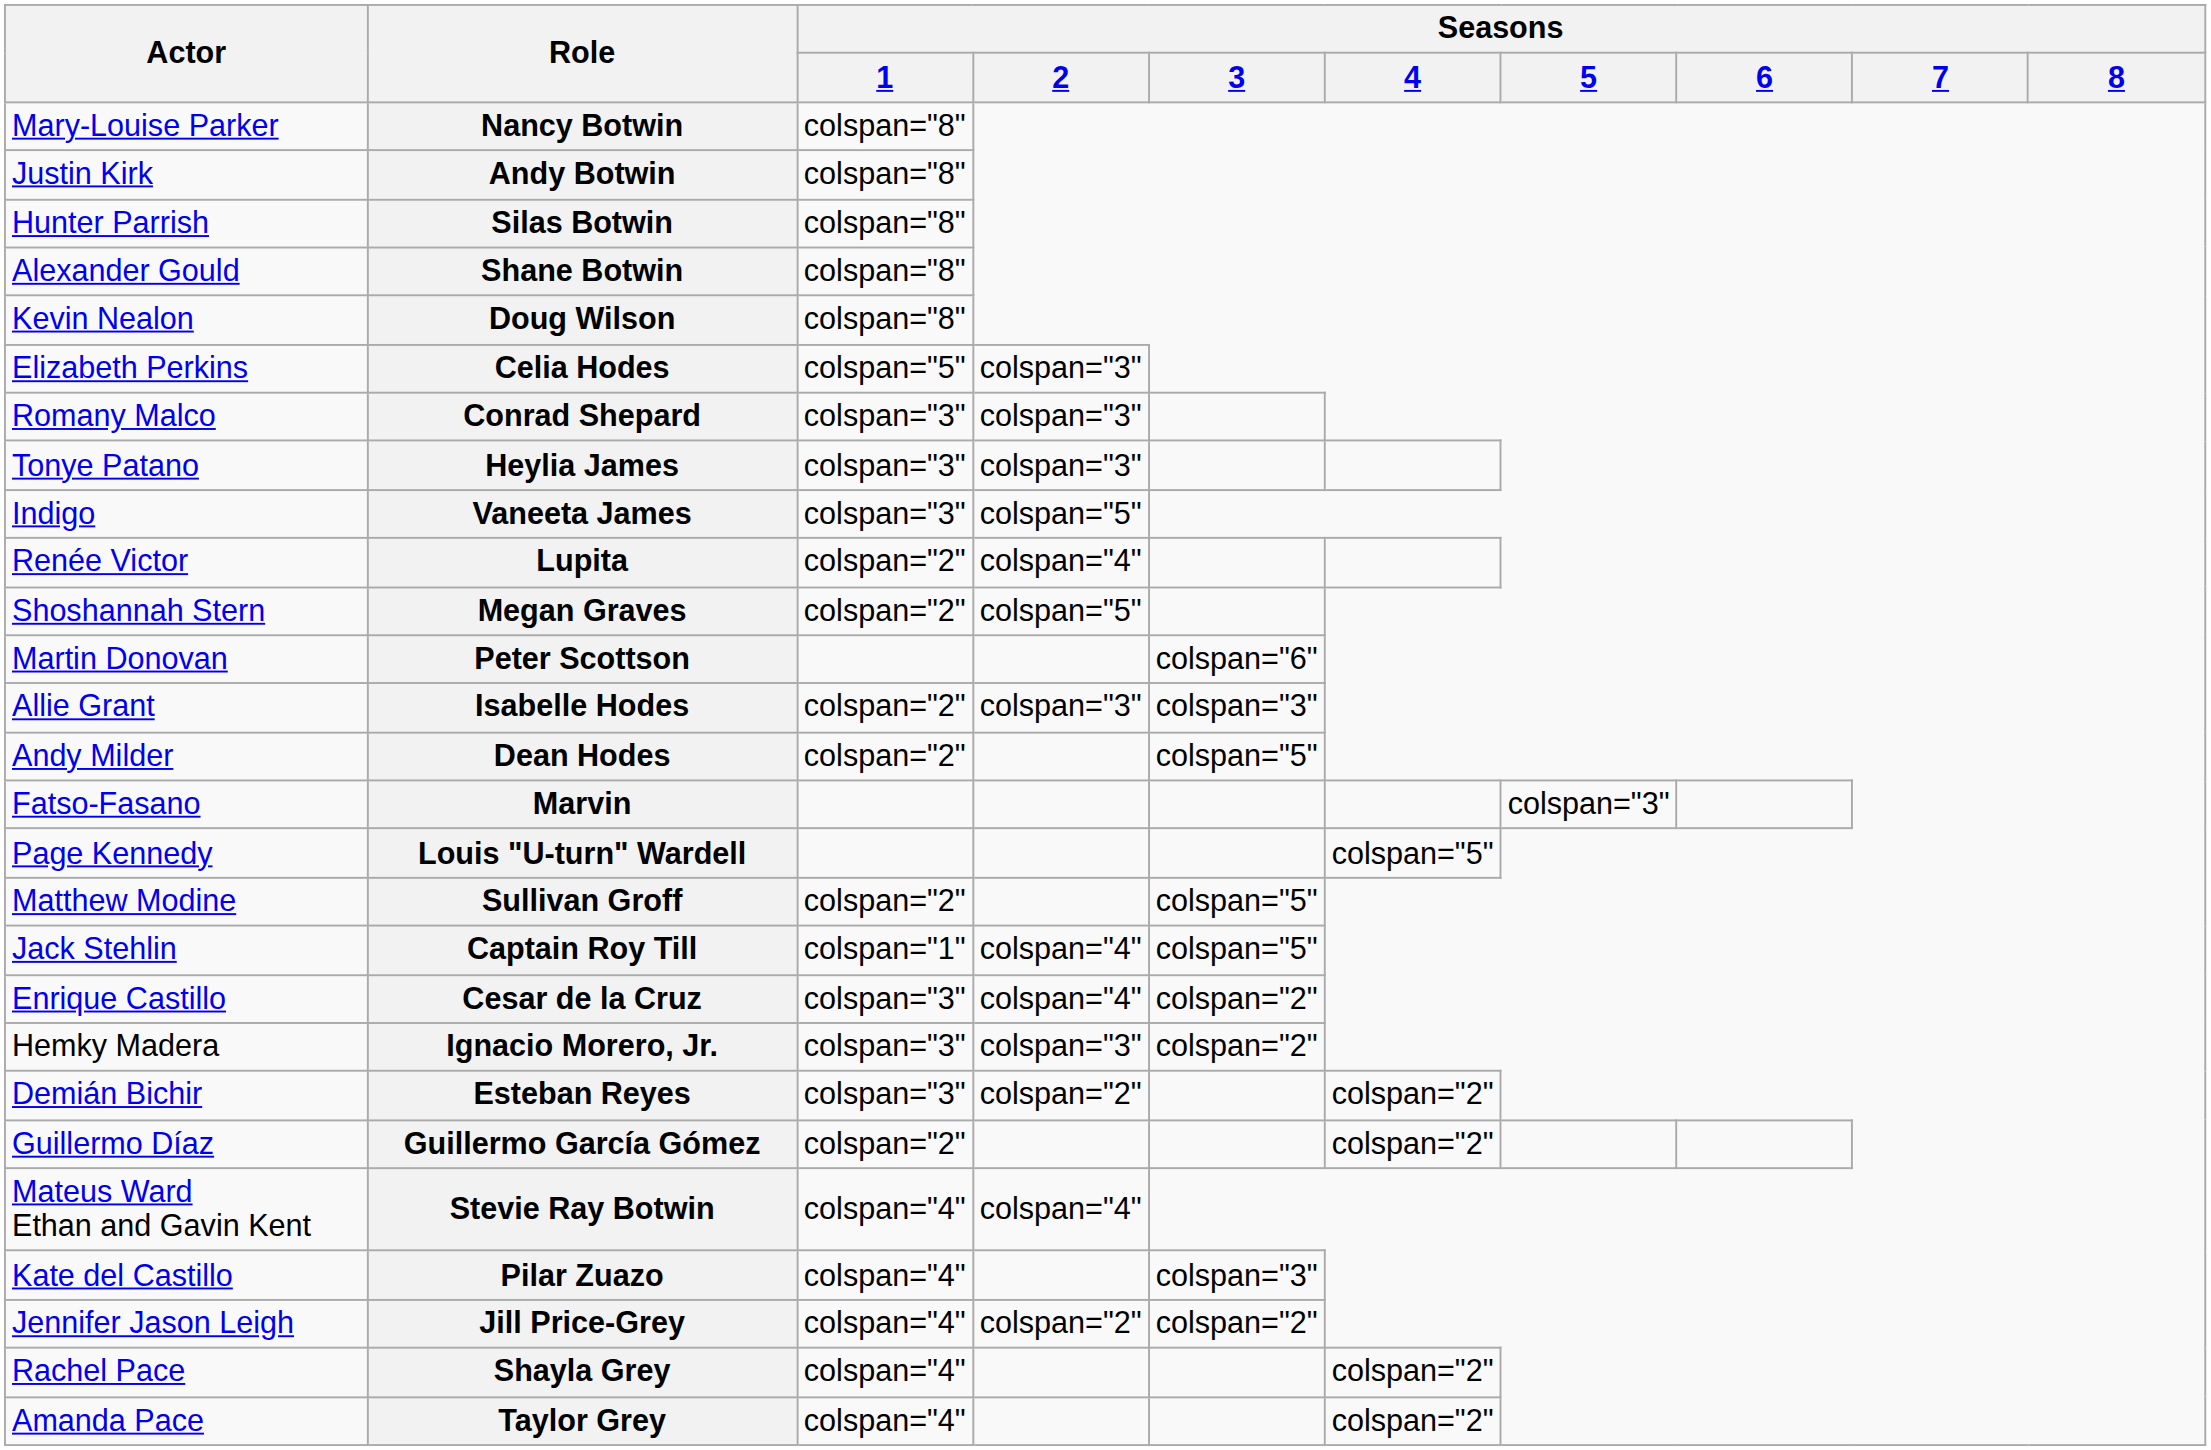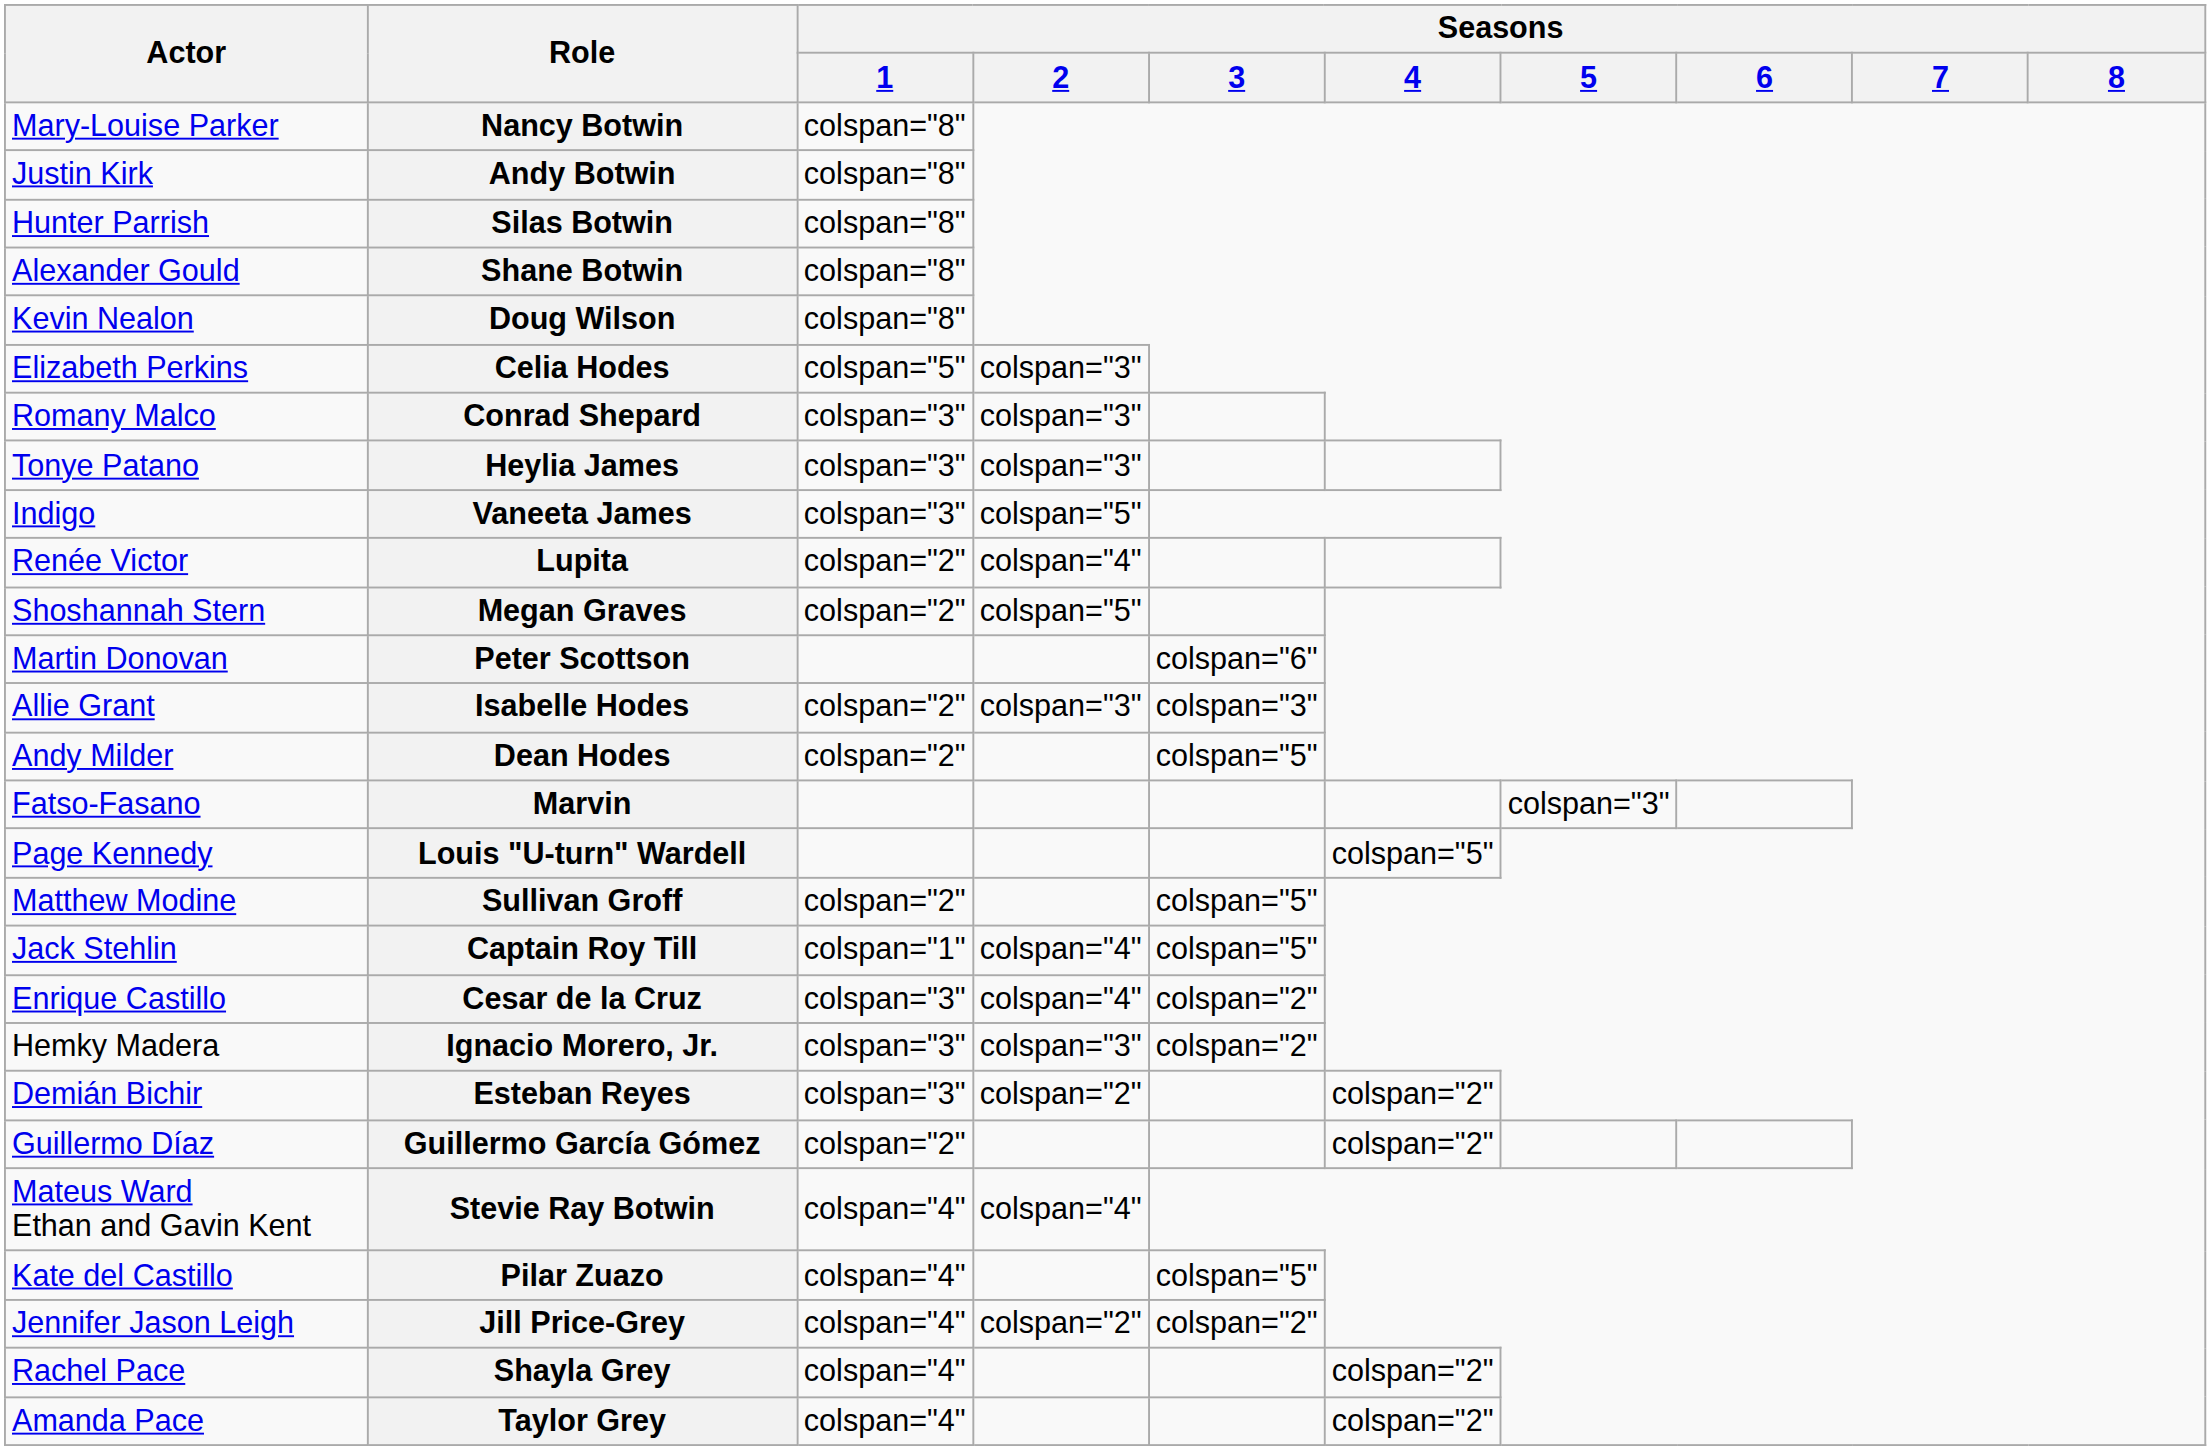Pilar Zuazo | Seasons / 3: colspan="3" -> colspan="5"
